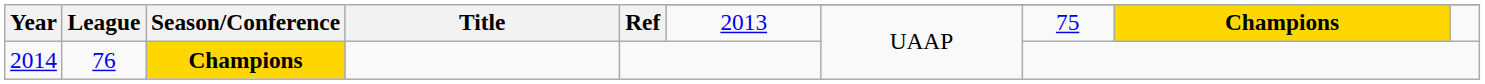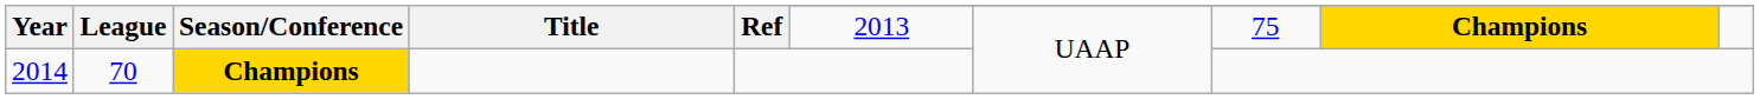2014 | League: 76 -> 70
